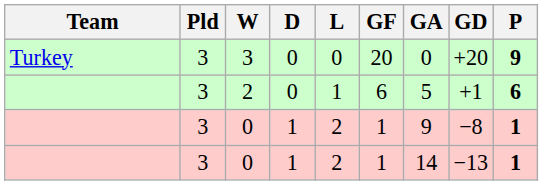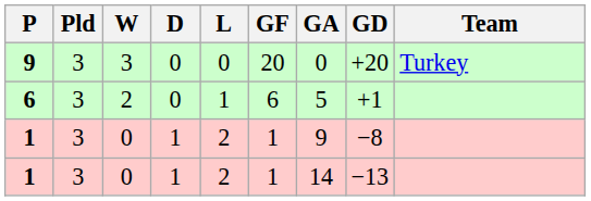columns swapped: Team <-> P
